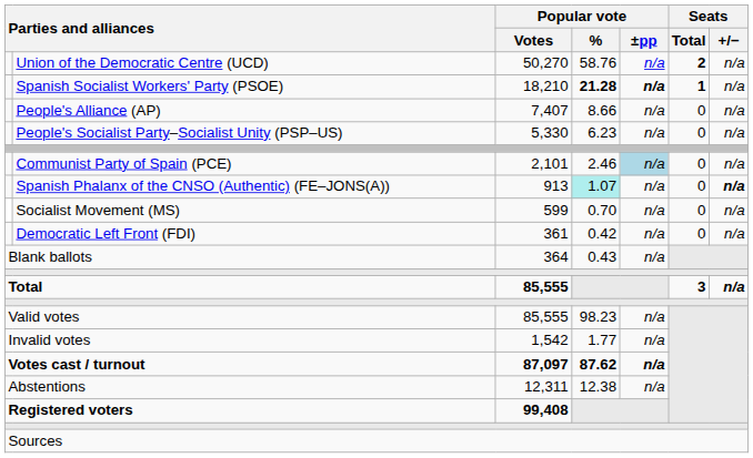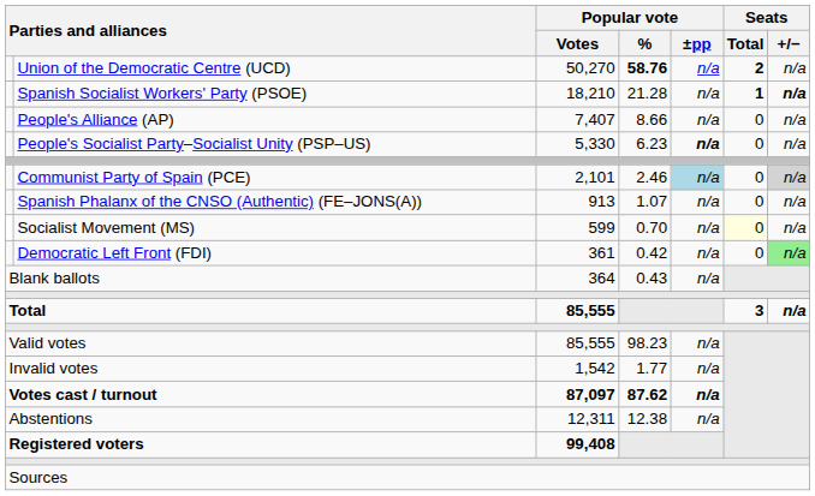Union of the Democratic Centre (UCD) | Popular vote / %: normal -> bold
Spanish Socialist Workers' Party (PSOE) | Popular vote / %: bold -> normal
Spanish Socialist Workers' Party (PSOE) | Popular vote / ±pp: bold -> normal
Spanish Socialist Workers' Party (PSOE) | Seats / +/−: normal -> bold
People's Socialist Party–Socialist Unity (PSP–US) | Popular vote / ±pp: normal -> bold
Communist Party of Spain (PCE) | Seats / +/−: no background -> lightgrey background
Spanish Phalanx of the CNSO (Authentic) (FE–JONS(A)) | Popular vote / %: paleturquoise background -> no background
Spanish Phalanx of the CNSO (Authentic) (FE–JONS(A)) | Seats / +/−: bold -> normal
Socialist Movement (MS) | Seats / Total: no background -> lightyellow background
Democratic Left Front (FDI) | Seats / +/−: no background -> lightgreen background
